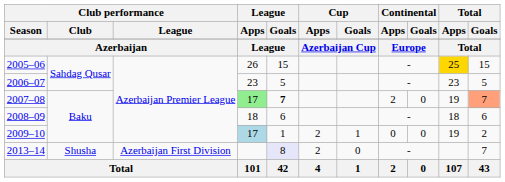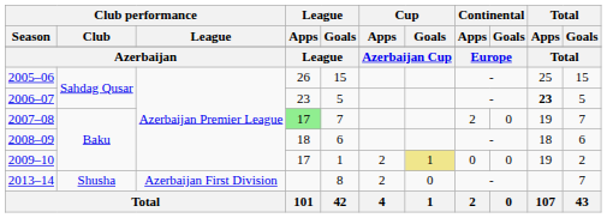2005–06 | Total / Apps: gold background -> no background
2006–07 | Total / Apps: normal -> bold
2007–08 | League / Goals: bold -> normal
2007–08 | Total / Goals: lightsalmon background -> no background
2009–10 | League / Apps: lightblue background -> no background
2009–10 | Cup / Goals: no background -> khaki background
2013–14 | League / Goals: lavender background -> no background
